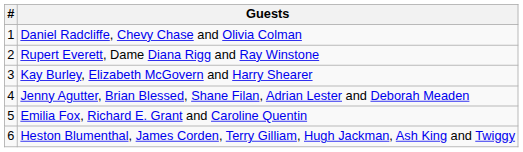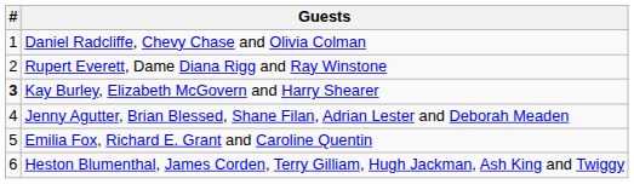Kay Burley, Elizabeth McGovern and Harry Shearer | #: normal -> bold
